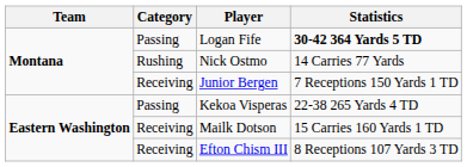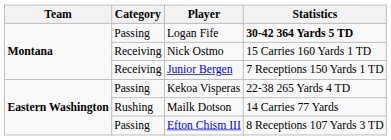Nick Ostmo | Category: Rushing -> Receiving
Nick Ostmo | Statistics: 14 Carries 77 Yards -> 15 Carries 160 Yards 1 TD
Mailk Dotson | Category: Receiving -> Rushing
Mailk Dotson | Statistics: 15 Carries 160 Yards 1 TD -> 14 Carries 77 Yards
Efton Chism III | Category: Receiving -> Passing
